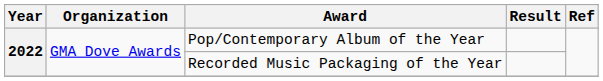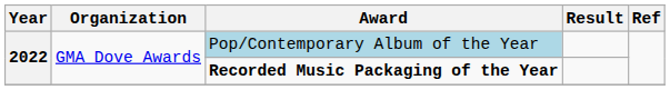Pop/Contemporary Album of the Year | Award: no background -> lightblue background
Recorded Music Packaging of the Year | Award: normal -> bold
